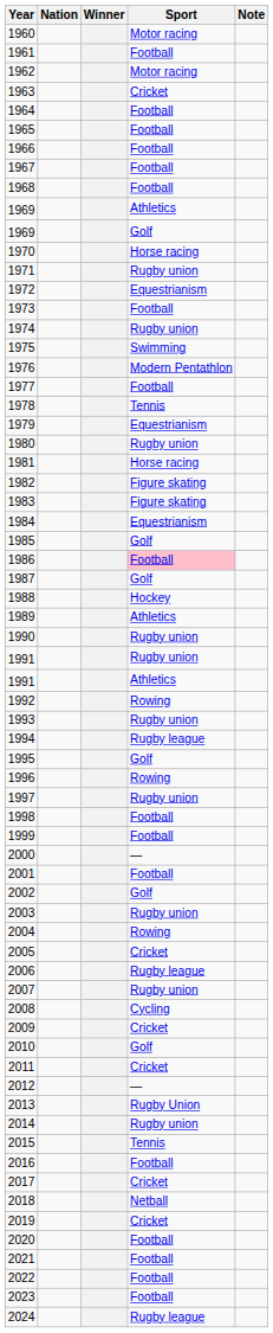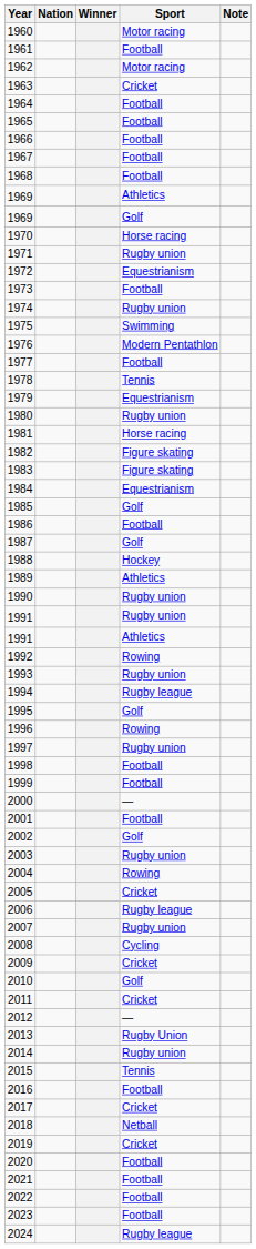1986 | Sport: pink background -> no background
